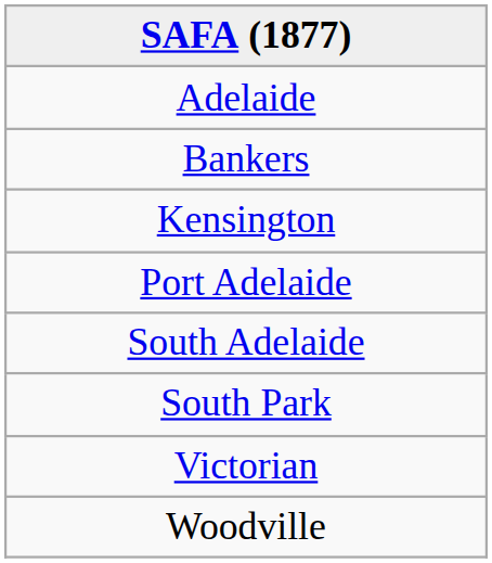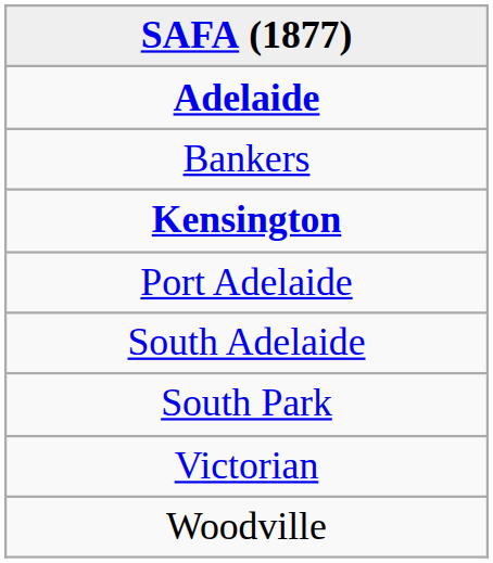Adelaide | column 1: normal -> bold
Kensington | column 1: normal -> bold
